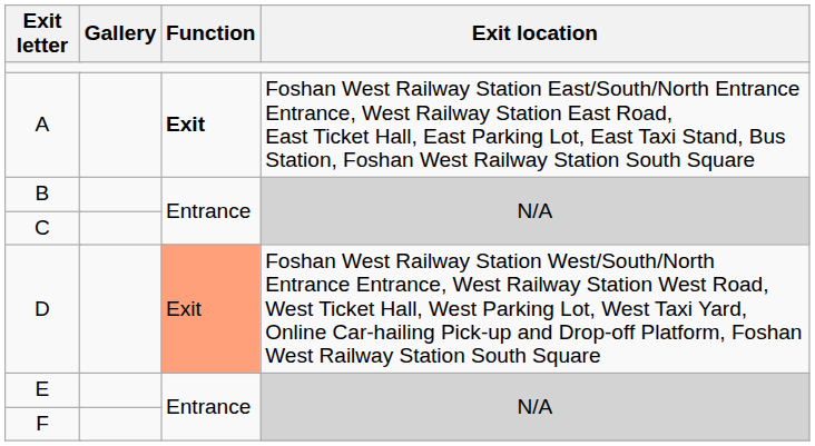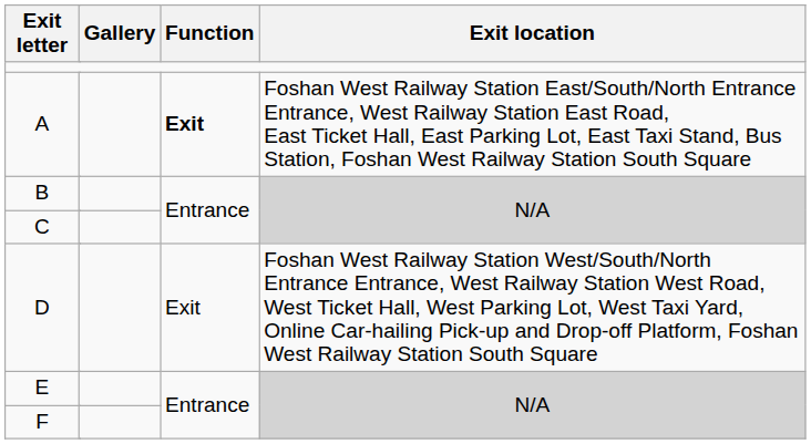D | Function: lightsalmon background -> no background
